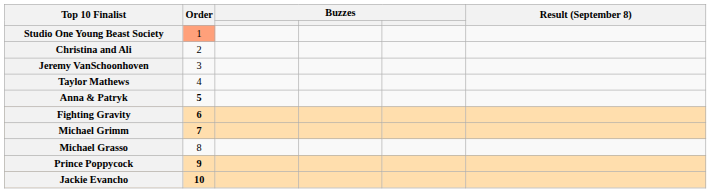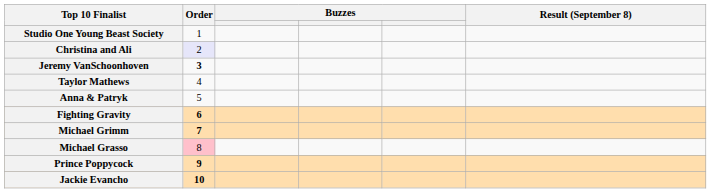Studio One Young Beast Society | Order: lightsalmon background -> no background
Christina and Ali | Order: no background -> lavender background
Jeremy VanSchoonhoven | Order: normal -> bold
Anna & Patryk | Order: bold -> normal
Michael Grasso | Order: no background -> pink background
